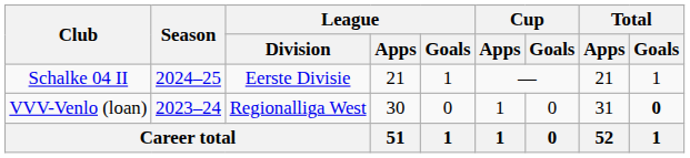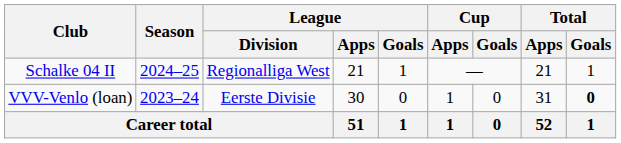Schalke 04 II | League / Division: Eerste Divisie -> Regionalliga West
VVV-Venlo (loan) | League / Division: Regionalliga West -> Eerste Divisie
